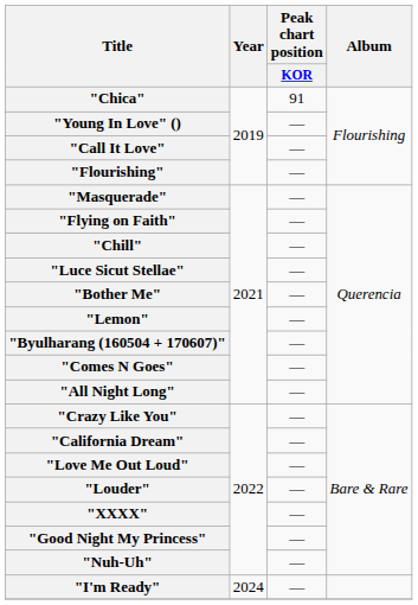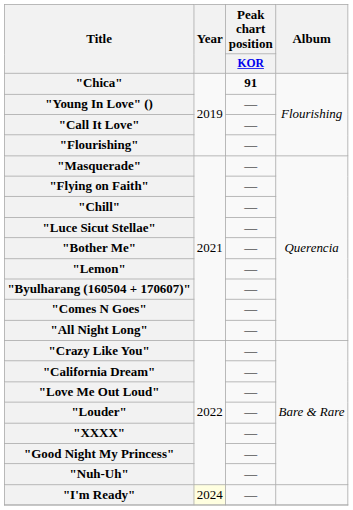"Chica" | Peak chart position / KOR: normal -> bold
"I'm Ready" | Year: no background -> lightyellow background
